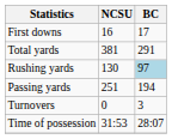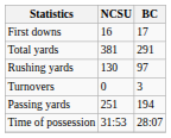Rushing yards | BC: lightblue background -> no background
rows swapped: Passing yards <-> Turnovers
